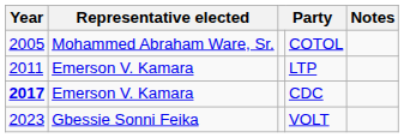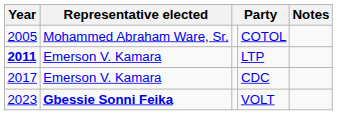LTP | Year: normal -> bold
CDC | Year: bold -> normal
VOLT | Representative elected: normal -> bold
